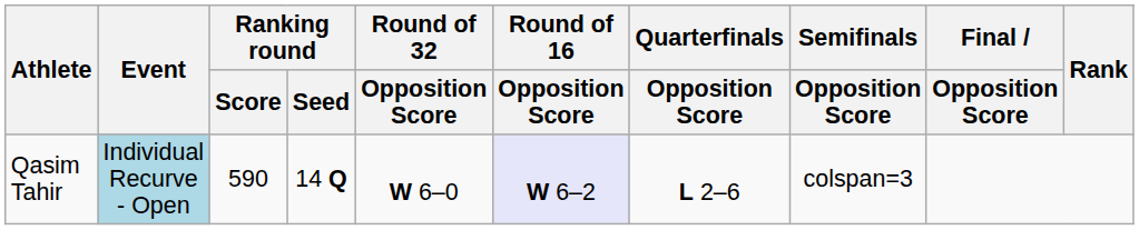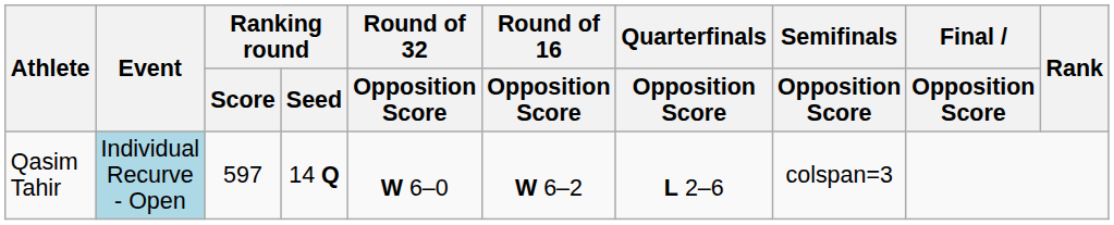Qasim Tahir | Ranking round / Score: 590 -> 597
Qasim Tahir | Round of 16 / Opposition Score: lavender background -> no background
